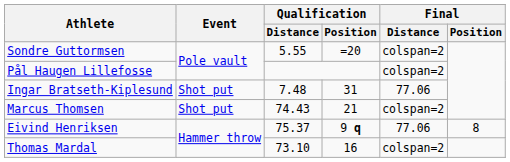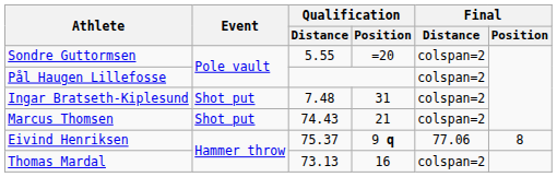Ingar Bratseth-Kiplesund | Final / Distance: 77.06 -> colspan=2
Thomas Mardal | Qualification / Distance: 73.10 -> 73.13
